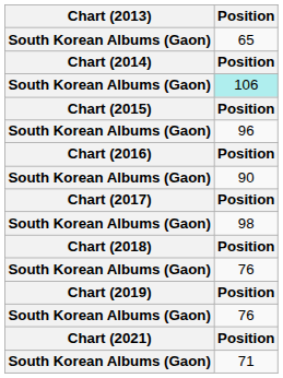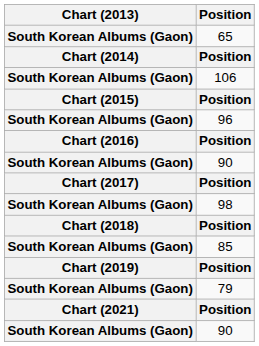row 4 | Position: paleturquoise background -> no background
row 12 | Position: 76 -> 85
row 14 | Position: 76 -> 79
row 16 | Position: 71 -> 90
